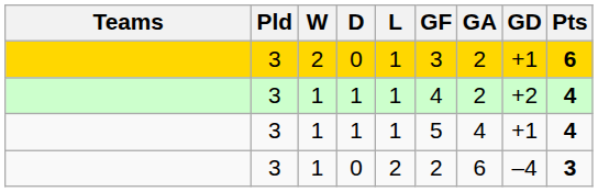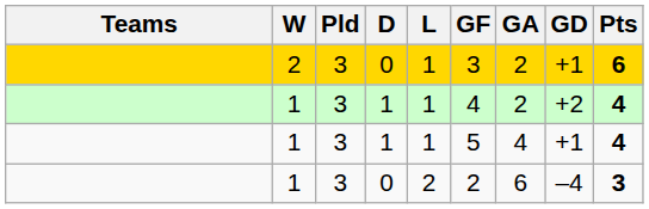columns swapped: Pld <-> W
